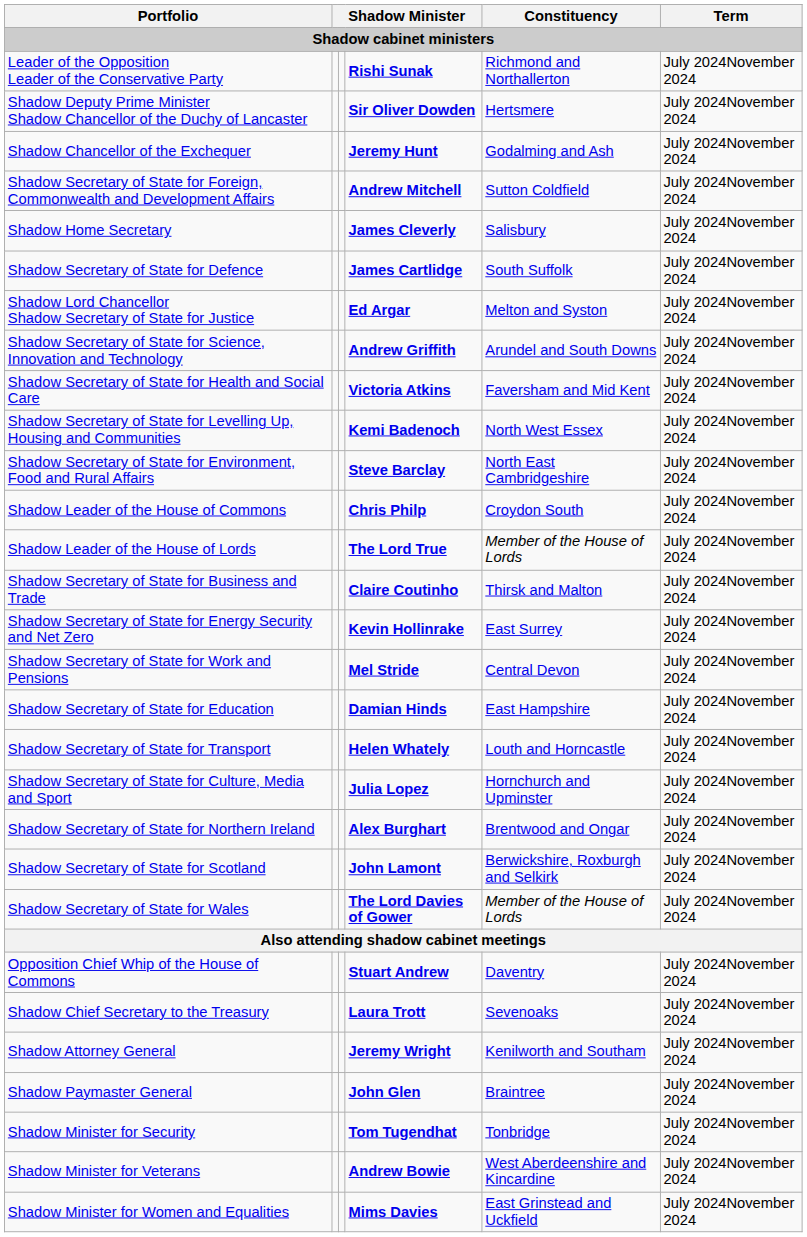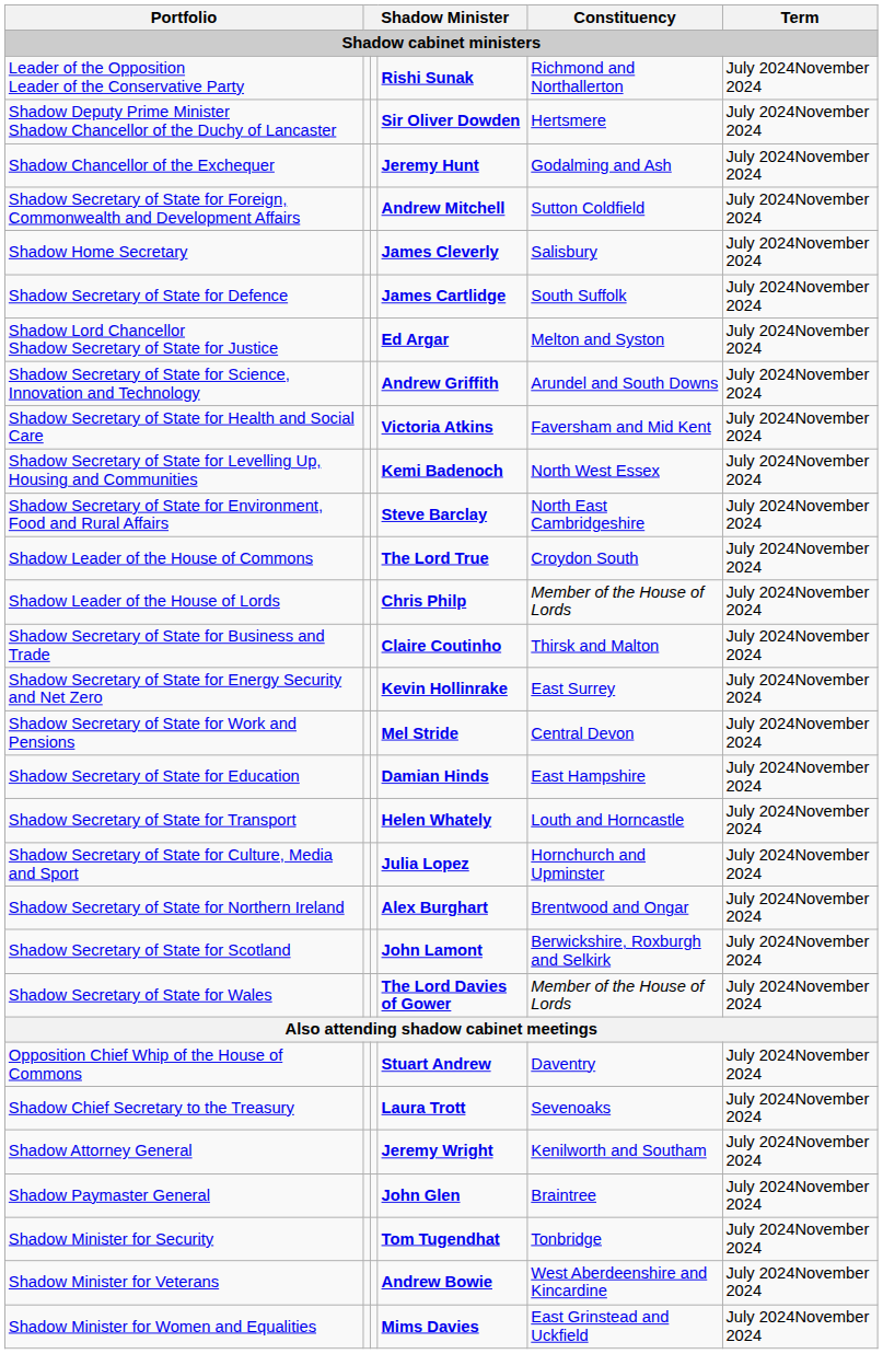Shadow Leader of the House of Commons | column 4: Chris Philp -> The Lord True
Shadow Leader of the House of Lords | column 4: The Lord True -> Chris Philp
